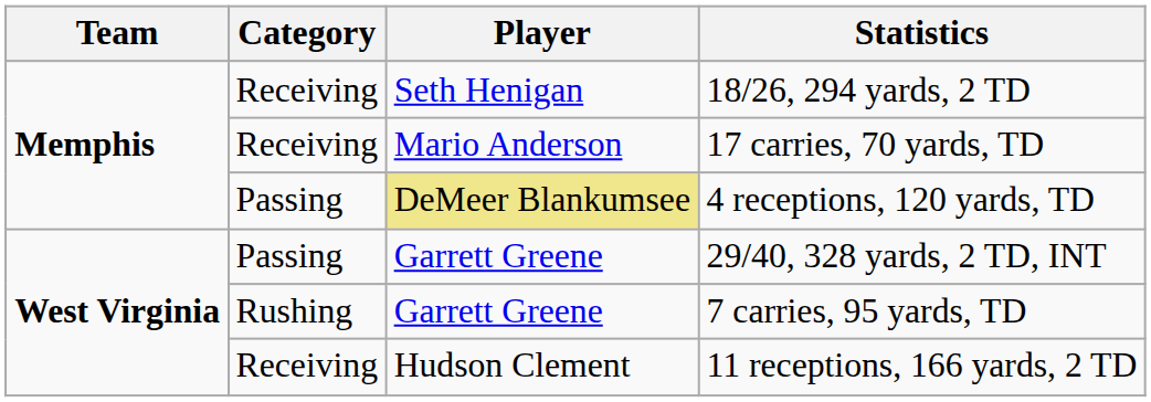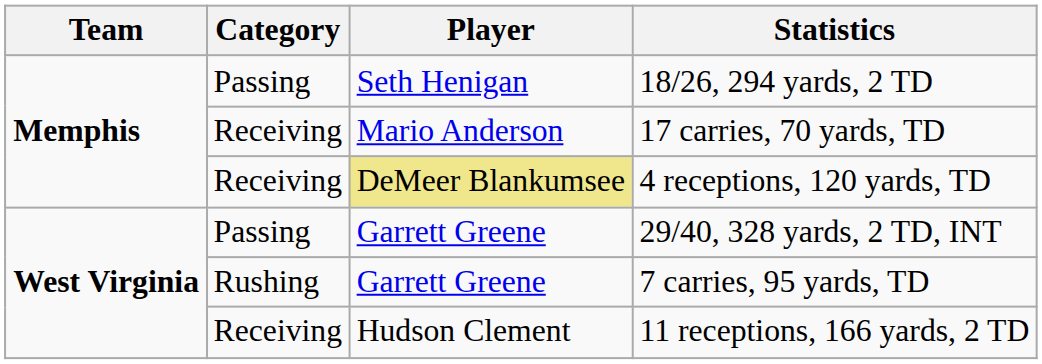18/26, 294 yards, 2 TD | Category: Receiving -> Passing
4 receptions, 120 yards, TD | Category: Passing -> Receiving
